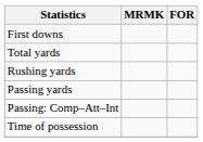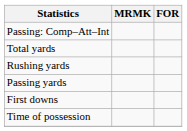rows swapped: First downs <-> Passing: Comp–Att–Int
